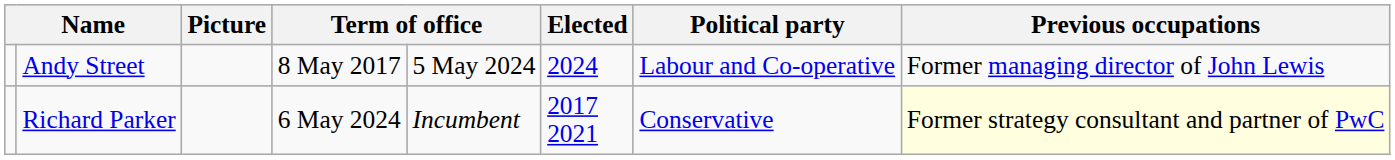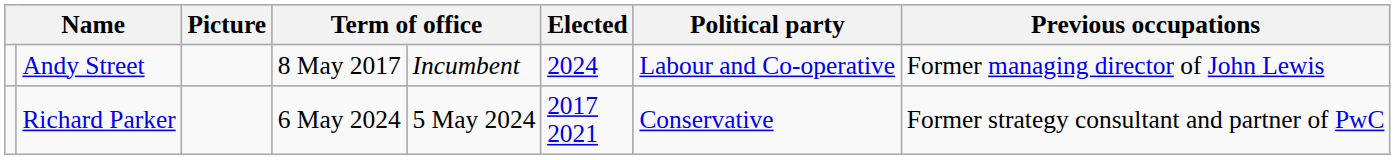Andy Street | column 5: 5 May 2024 -> Incumbent
Richard Parker | column 5: Incumbent -> 5 May 2024
Richard Parker | Previous occupations: lightyellow background -> no background
